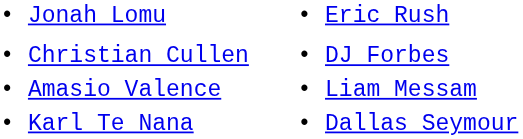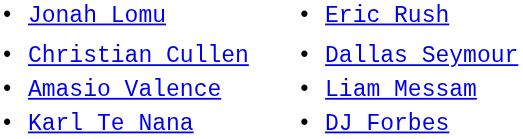row 2 | column 2: • DJ Forbes -> • Dallas Seymour
row 4 | column 2: • Dallas Seymour -> • DJ Forbes
